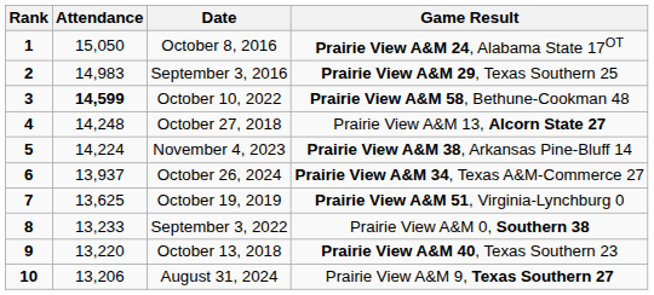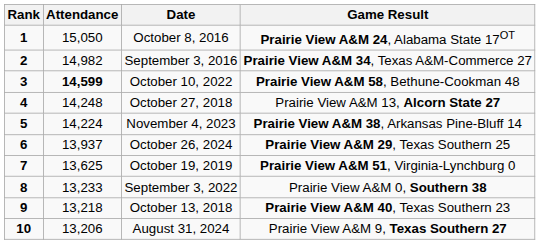September 3, 2016 | Attendance: 14,983 -> 14,982
September 3, 2016 | Game Result: Prairie View A&M 29, Texas Southern 25 -> Prairie View A&M 34, Texas A&M-Commerce 27
October 26, 2024 | Game Result: Prairie View A&M 34, Texas A&M-Commerce 27 -> Prairie View A&M 29, Texas Southern 25
October 13, 2018 | Attendance: 13,220 -> 13,218
